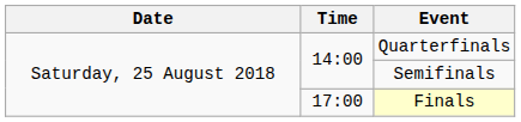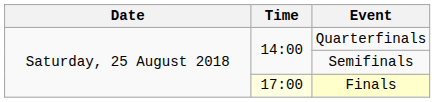Finals | Time: no background -> lightyellow background
